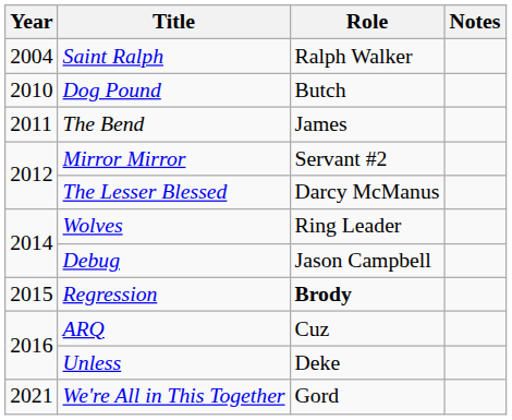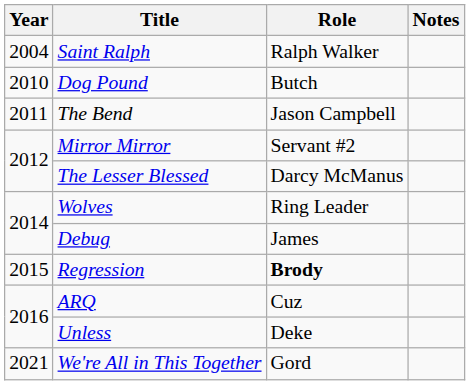The Bend | Role: James -> Jason Campbell
Debug | Role: Jason Campbell -> James
